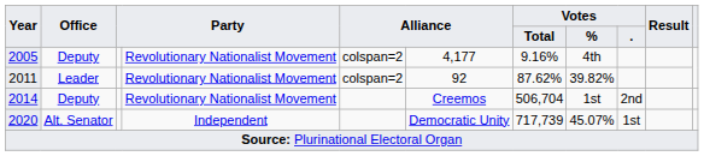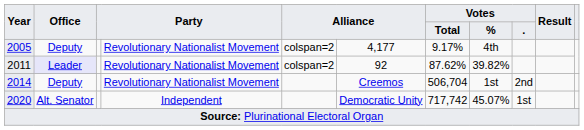2005 | Votes / Total: 9.16% -> 9.17%
2011 | Office: no background -> lavender background
2020 | Votes / Total: 717,739 -> 717,742
